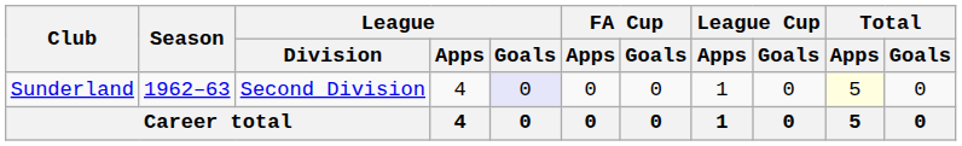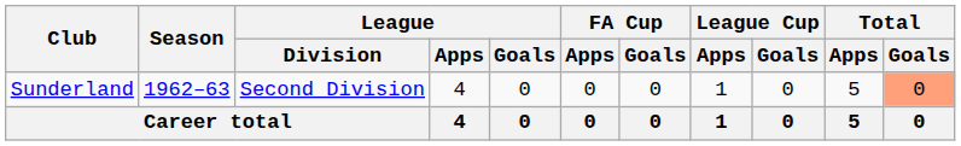Sunderland | League / Goals: lavender background -> no background
Sunderland | Total / Apps: lightyellow background -> no background
Sunderland | Total / Goals: no background -> lightsalmon background
